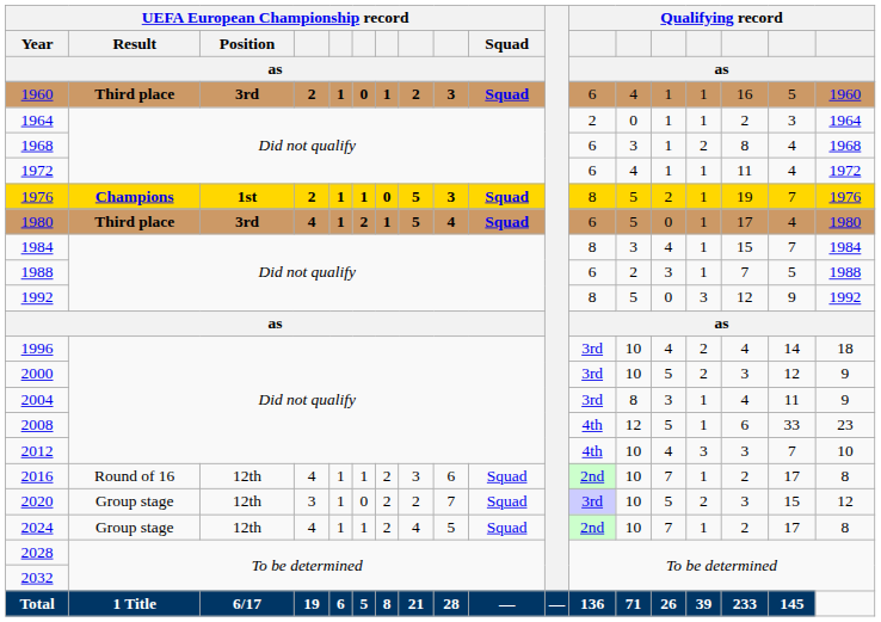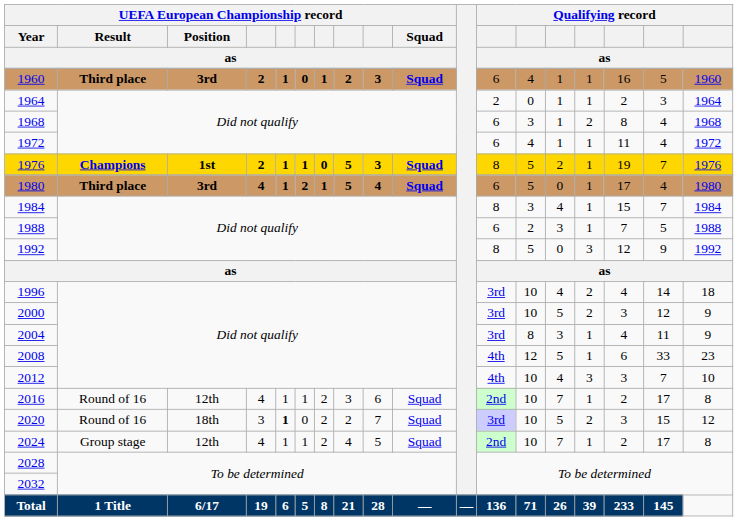2020 | UEFA European Championship record / Result / as: Group stage -> Round of 16
2020 | UEFA European Championship record / Position / as: 12th -> 18th
2020 | column 5: normal -> bold
